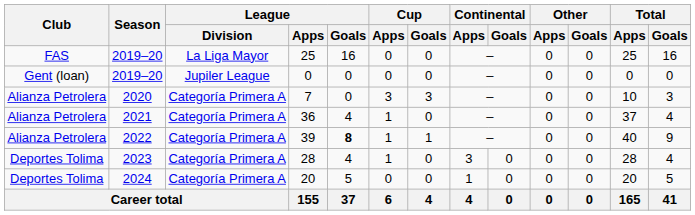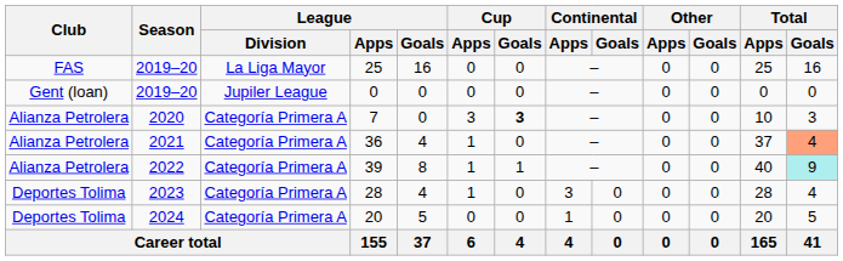7 | Cup / Goals: normal -> bold
36 | Total / Goals: no background -> lightsalmon background
39 | League / Goals: bold -> normal
39 | Total / Goals: no background -> paleturquoise background
